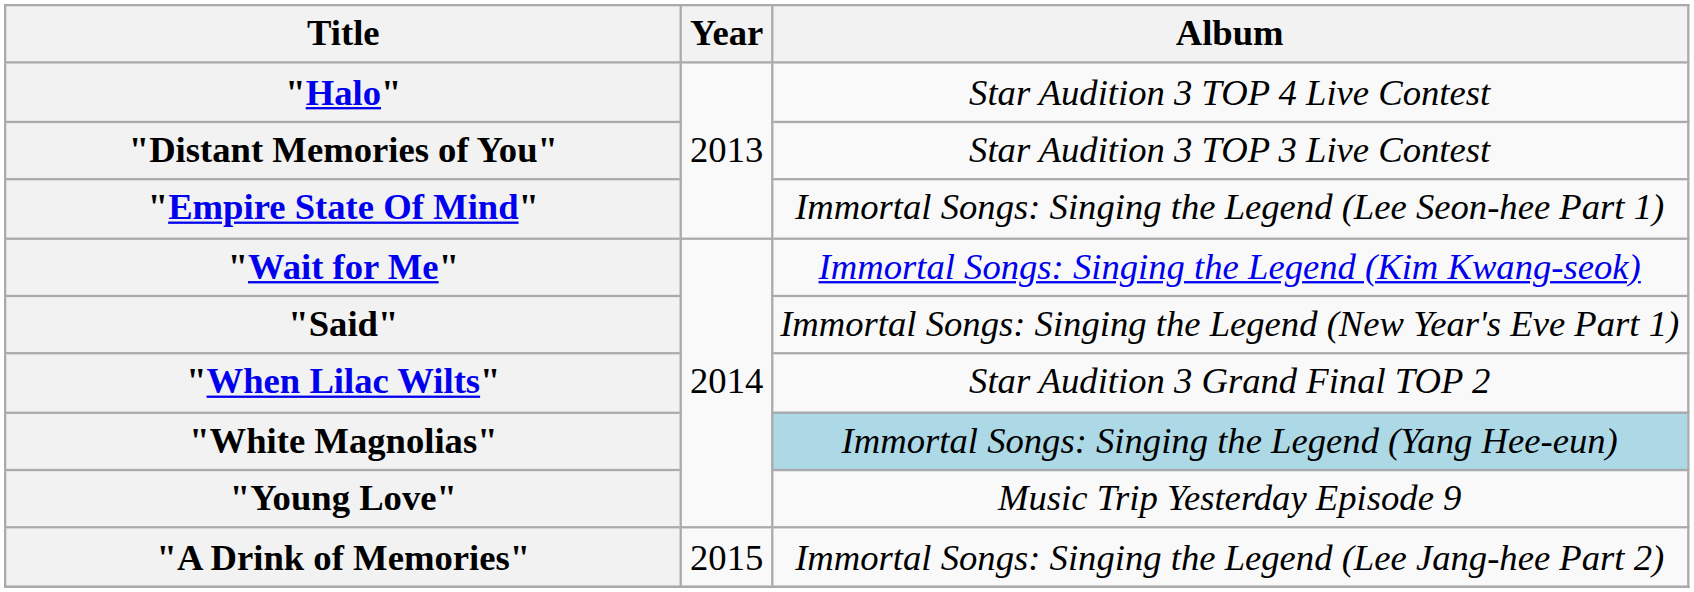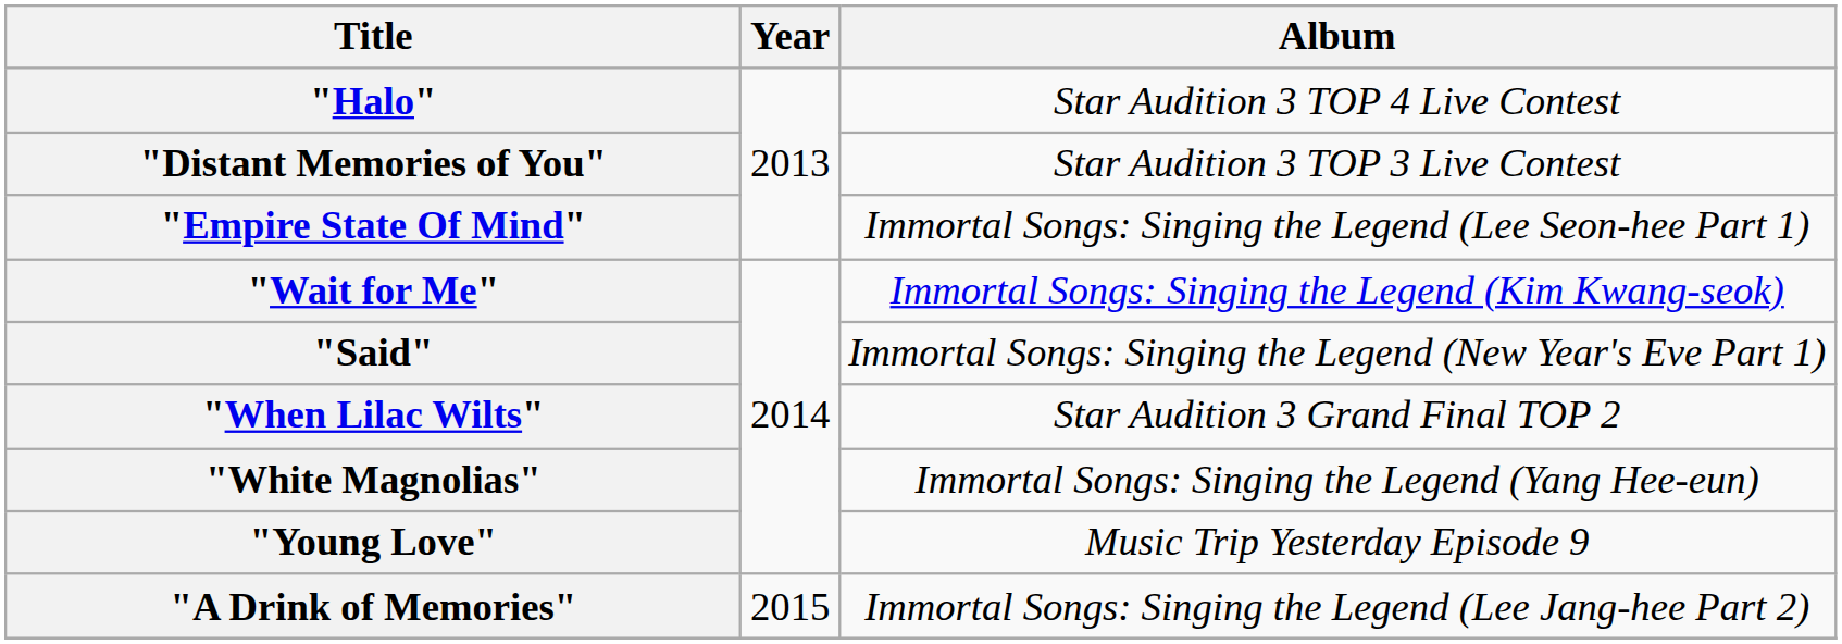"White Magnolias" | Album: lightblue background -> no background
